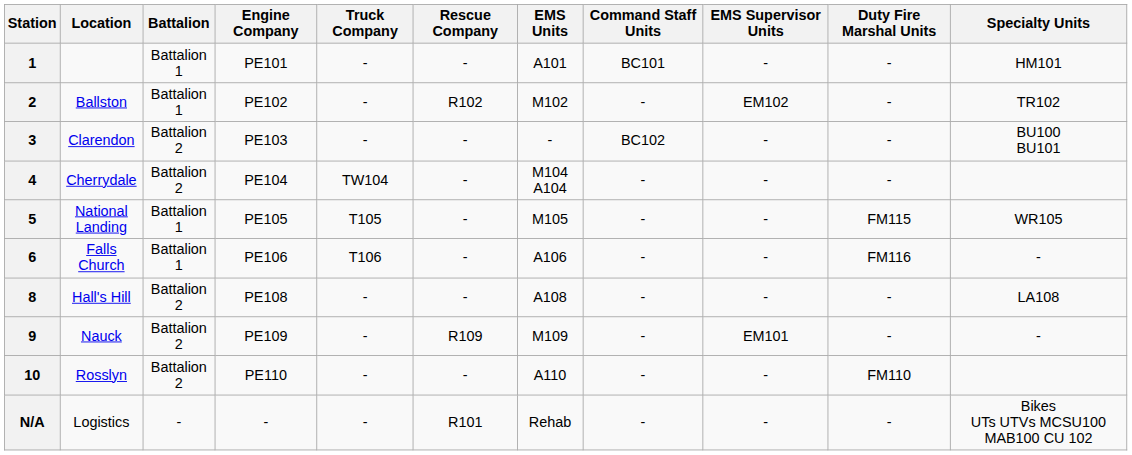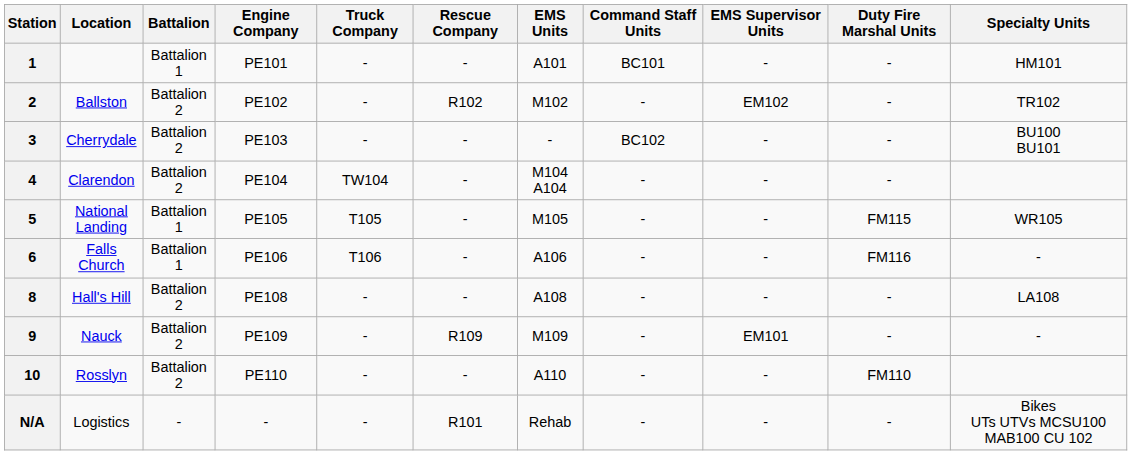2 | Battalion: Battalion 1 -> Battalion 2
3 | Location: Clarendon -> Cherrydale
4 | Location: Cherrydale -> Clarendon
